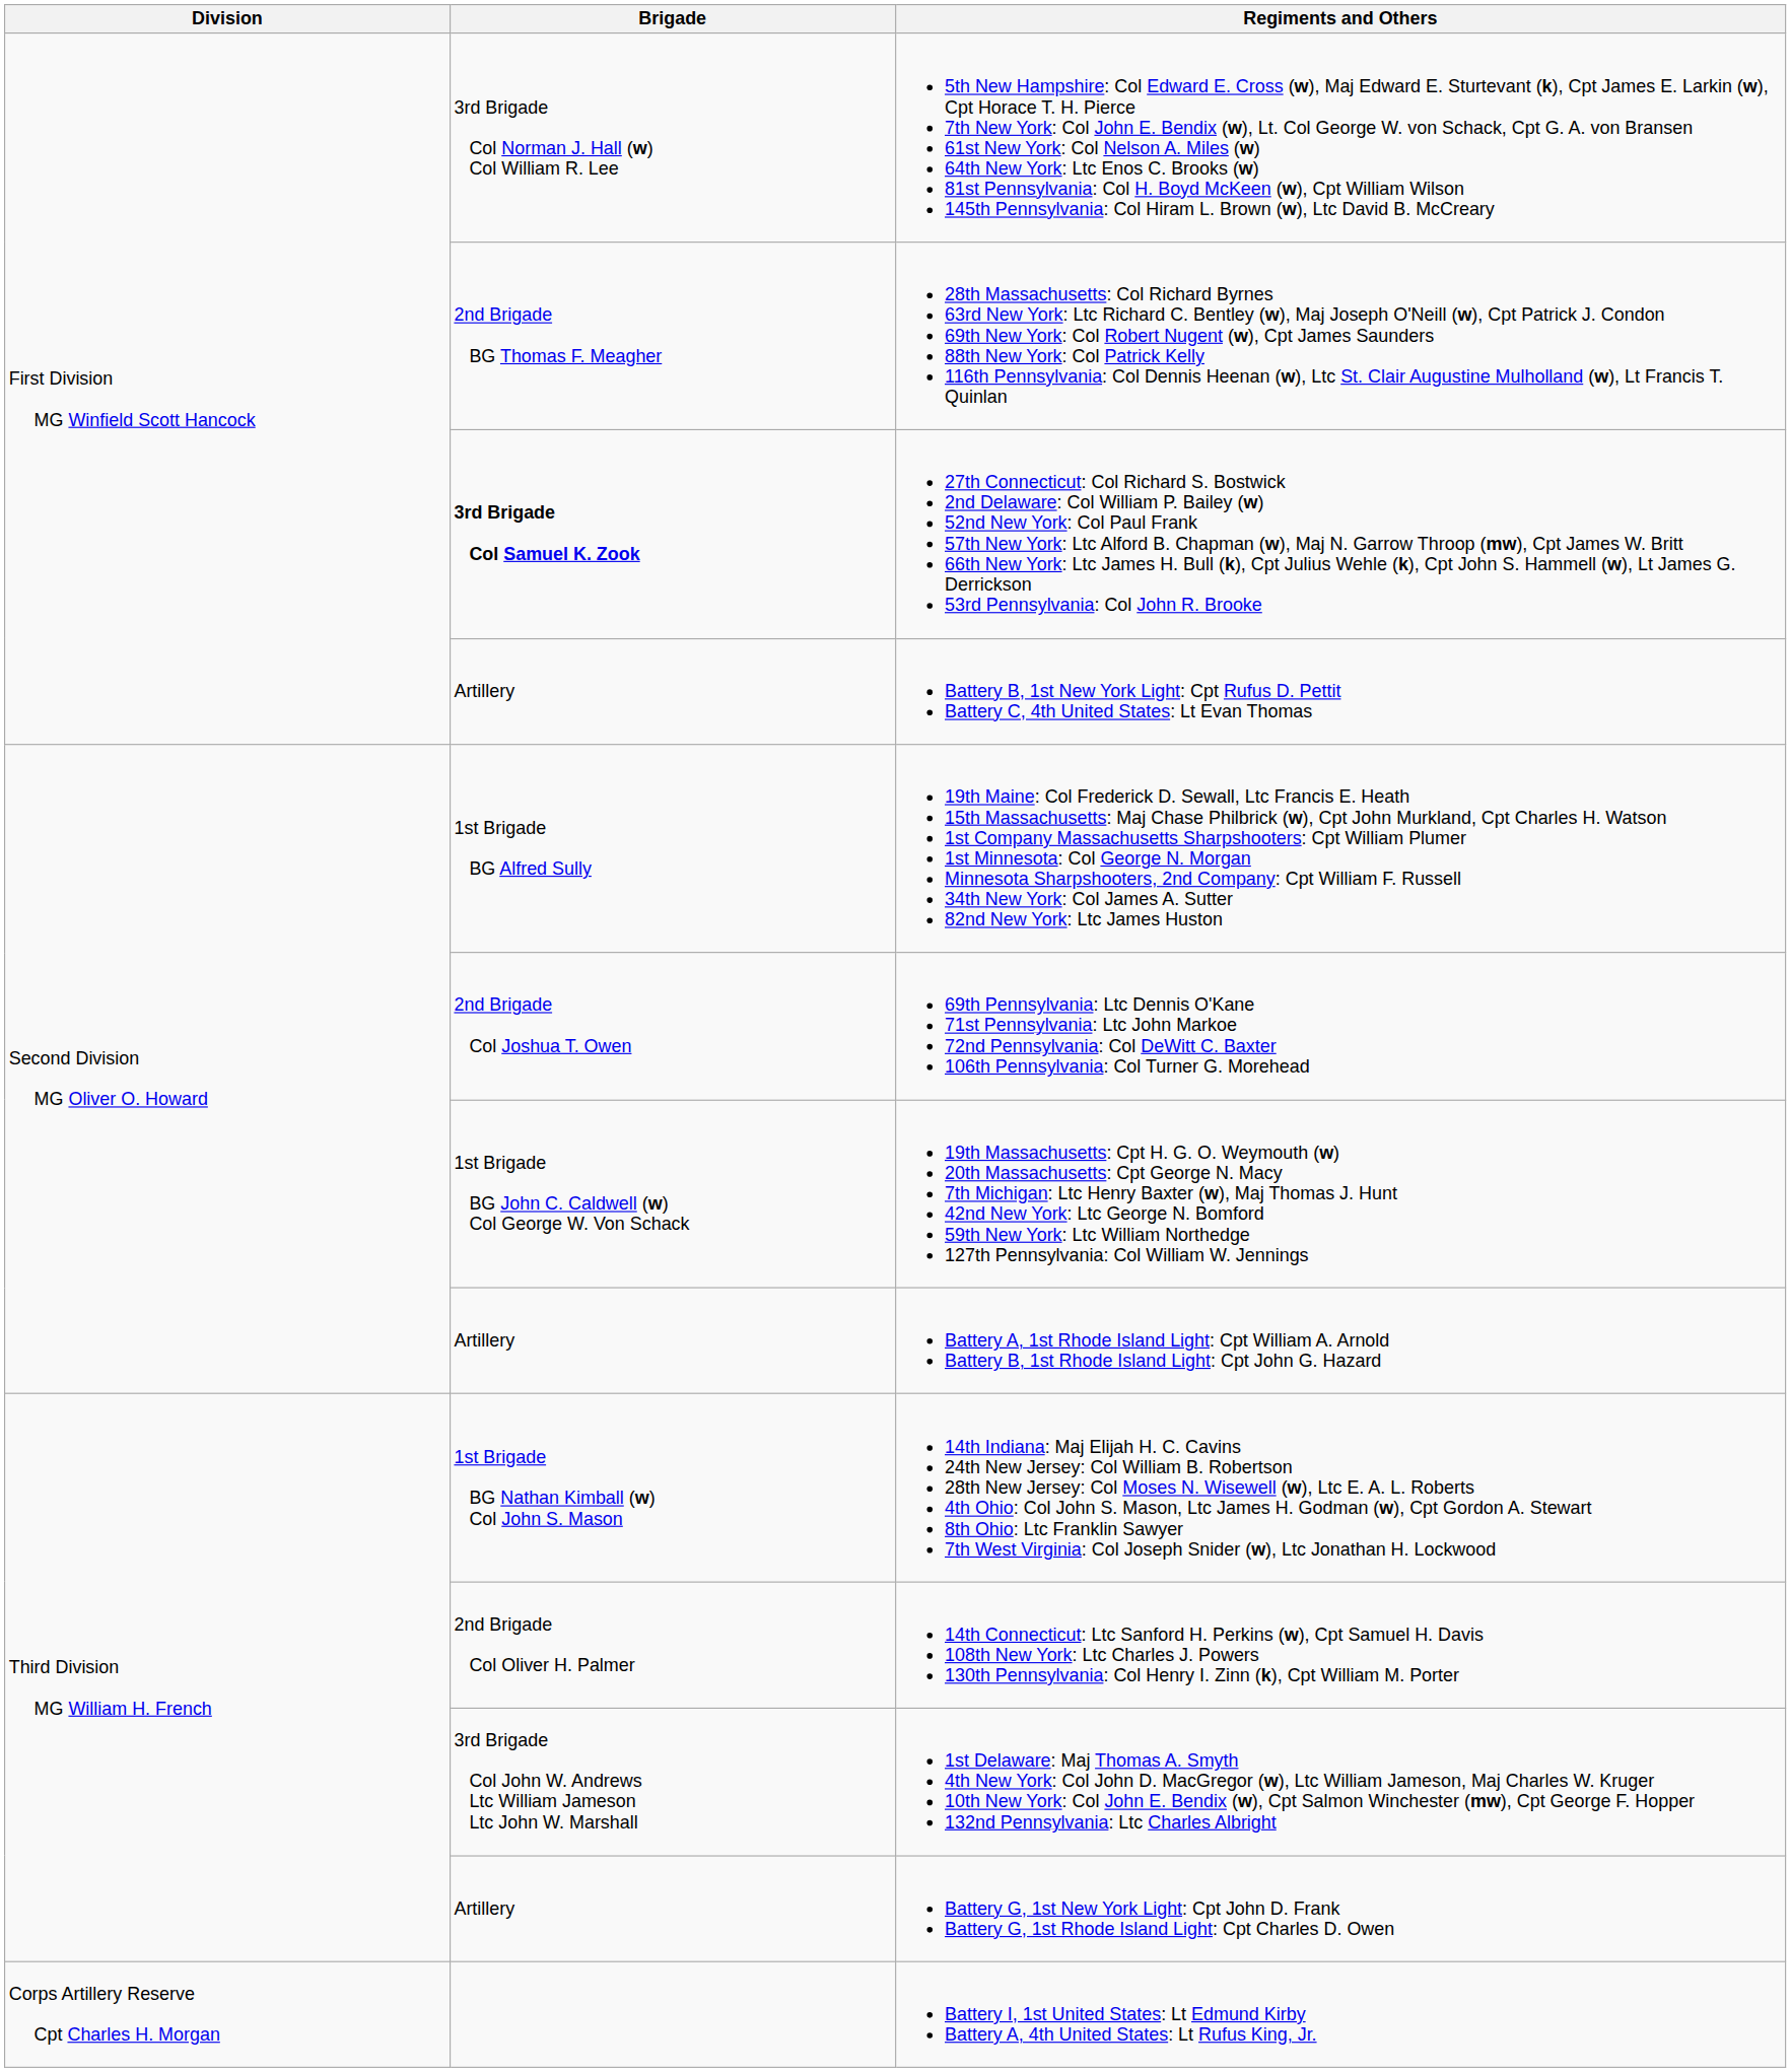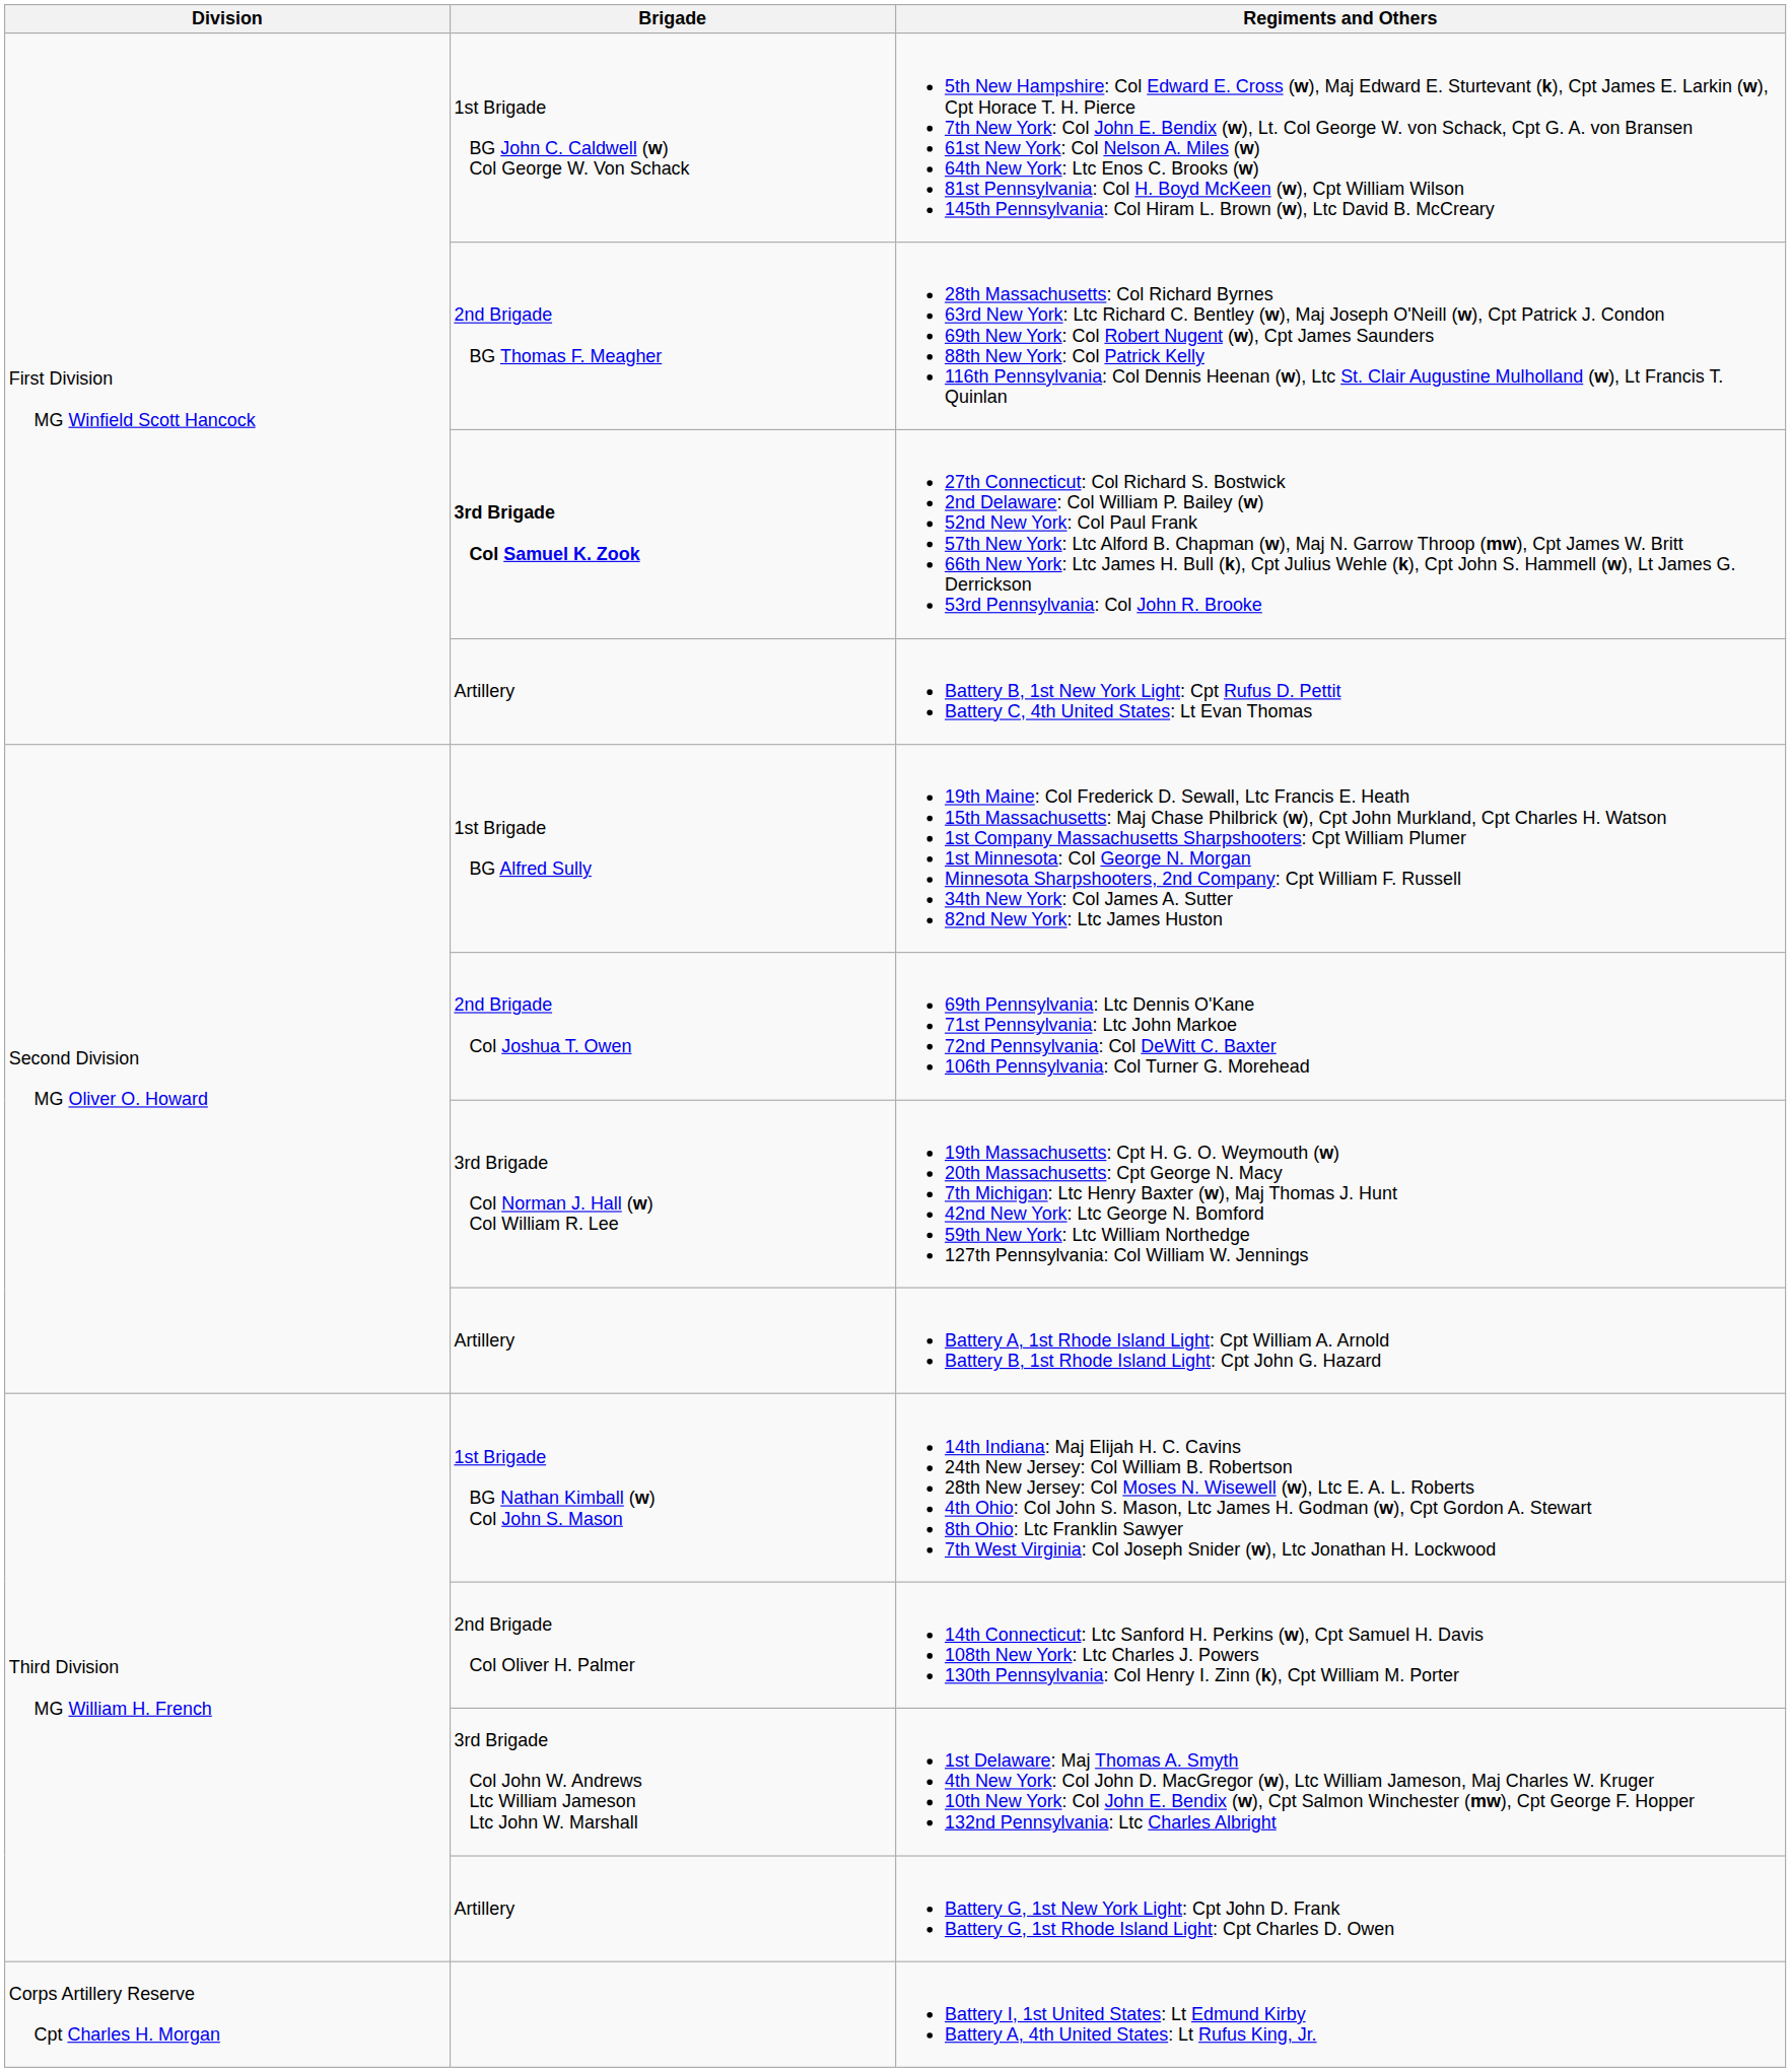row 2 | Brigade: 3rd Brigade Col Norman J. Hall (w) Col William R. Lee -> 1st Brigade BG John C. Caldwell (w) Col George W. Von Schack
row 8 | Brigade: 1st Brigade BG John C. Caldwell (w) Col George W. Von Schack -> 3rd Brigade Col Norman J. Hall (w) Col William R. Lee
